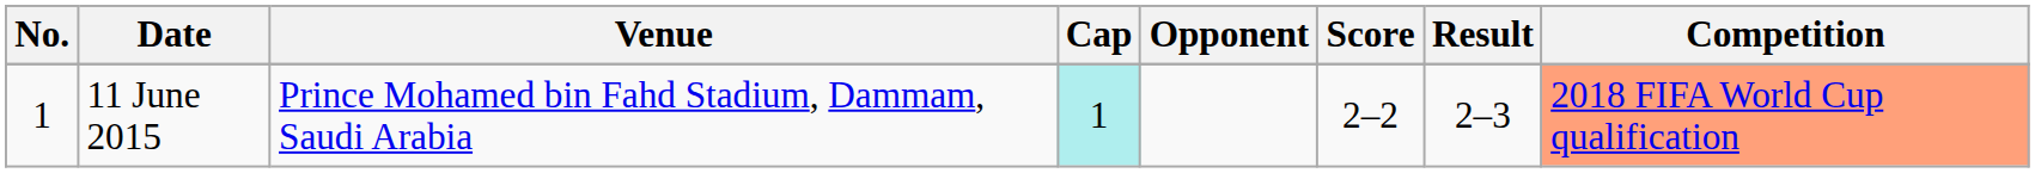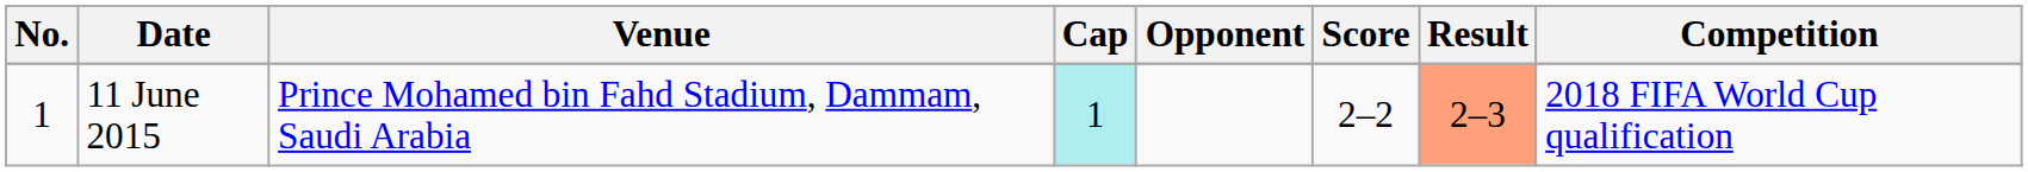11 June 2015 | Result: no background -> lightsalmon background
11 June 2015 | Competition: lightsalmon background -> no background
